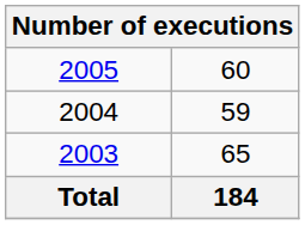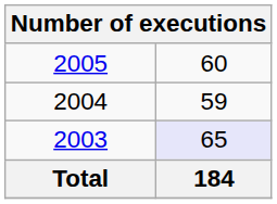2003 | column 2: no background -> lavender background
